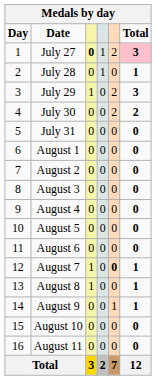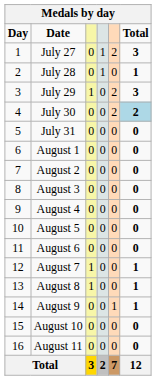July 27 | column 3: bold -> normal
July 27 | Total: pink background -> no background
July 30 | Total: no background -> lightblue background
August 7 | column 5: bold -> normal
